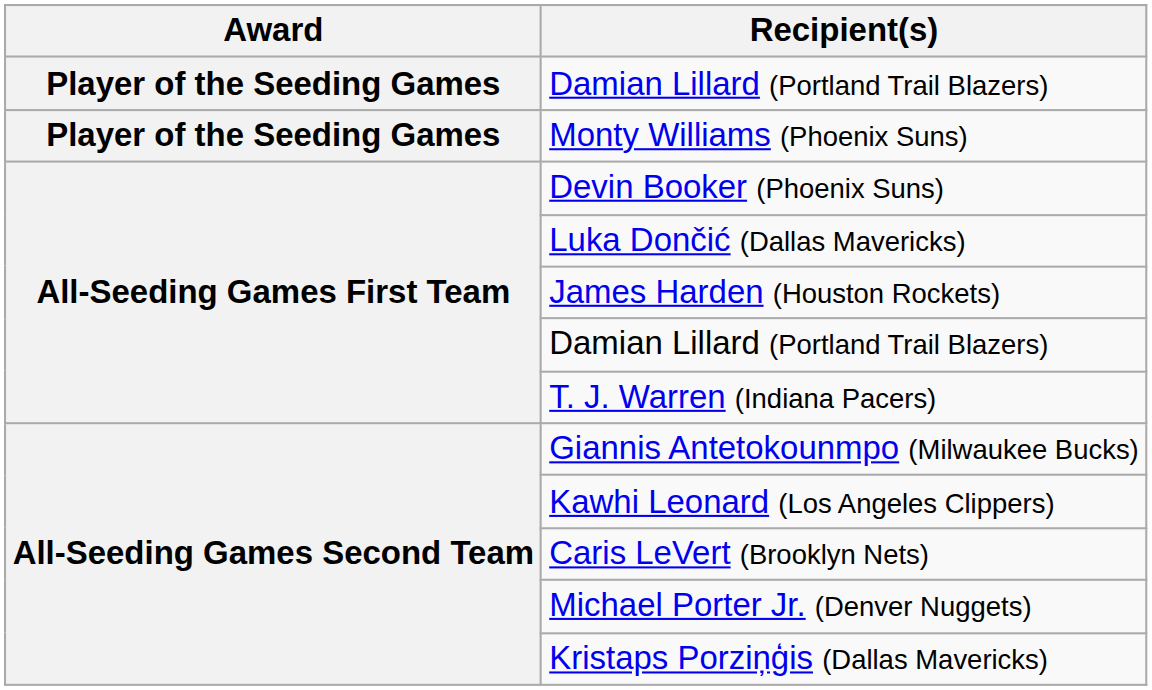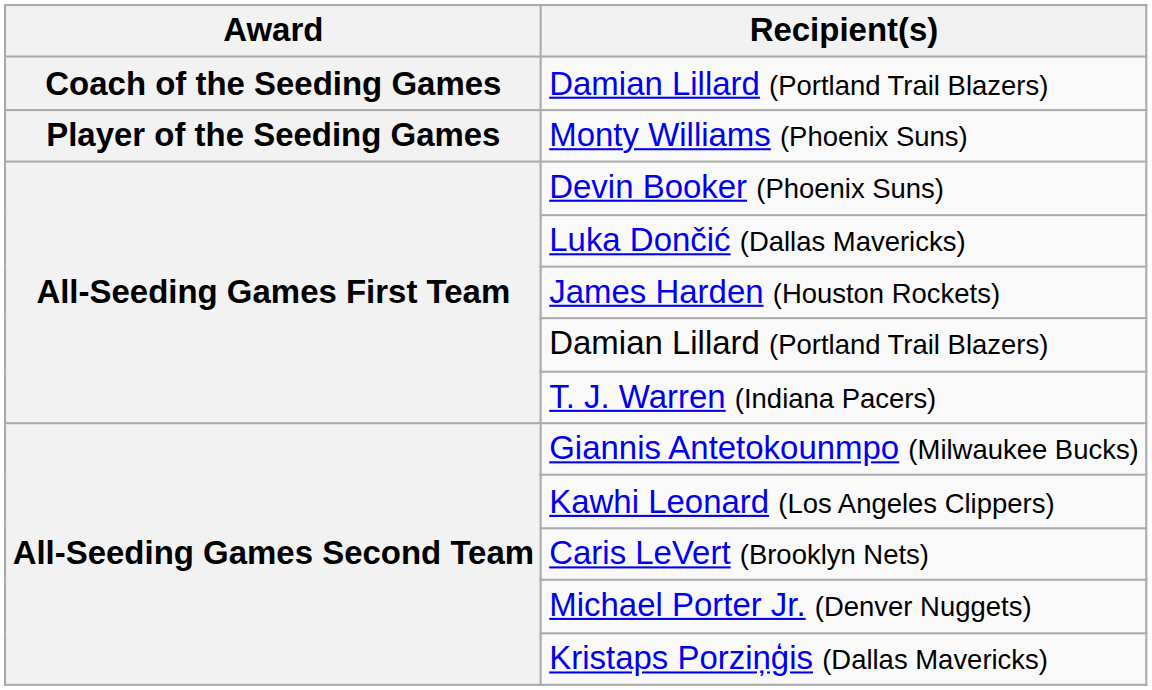row 2 | Award: Player of the Seeding Games -> Coach of the Seeding Games
